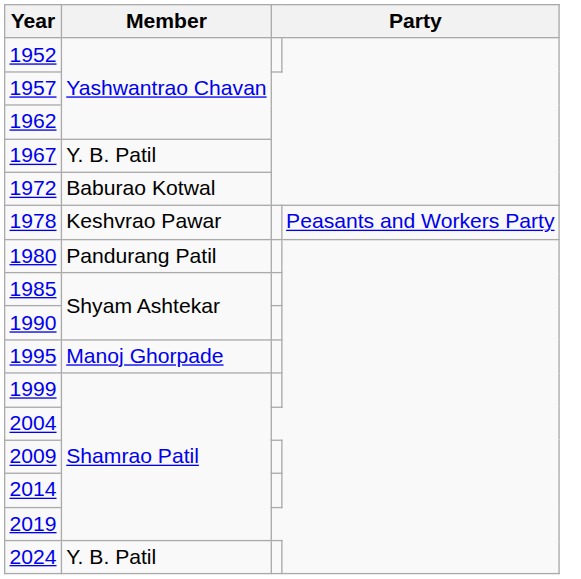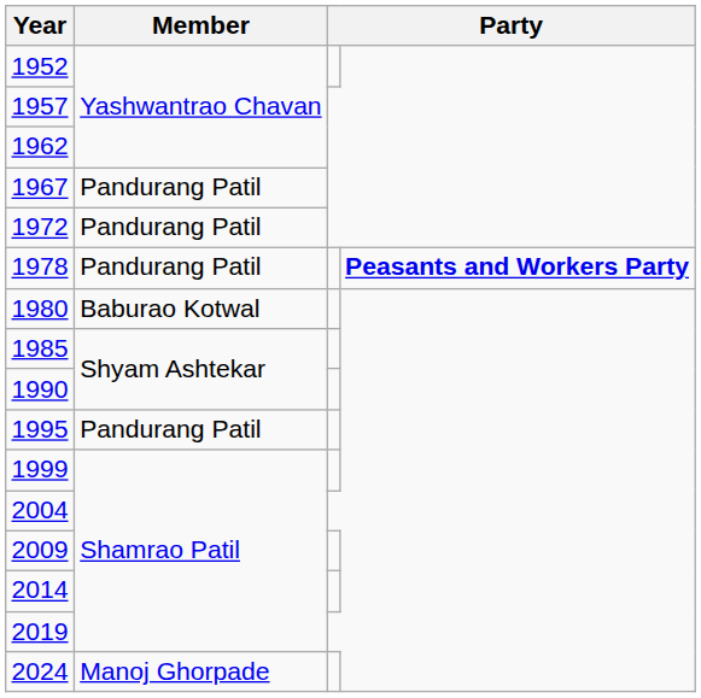1967 | Member: Y. B. Patil -> Pandurang Patil
1972 | Member: Baburao Kotwal -> Pandurang Patil
1978 | Member: Keshvrao Pawar -> Pandurang Patil
1978 | column 4: normal -> bold
1980 | Member: Pandurang Patil -> Baburao Kotwal
1995 | Member: Manoj Ghorpade -> Pandurang Patil
2024 | Member: Y. B. Patil -> Manoj Ghorpade
